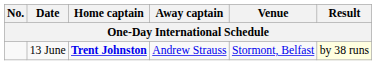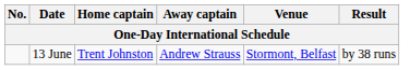13 June | Home captain: bold -> normal
13 June | Result: lightyellow background -> no background
